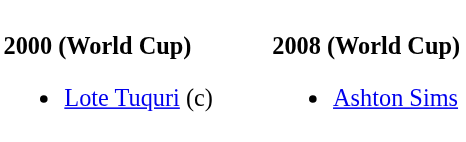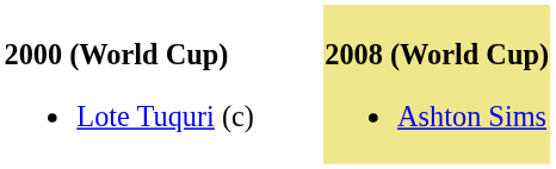2000 (World Cup) Lote Tuquri (c) | column 2: no background -> khaki background
